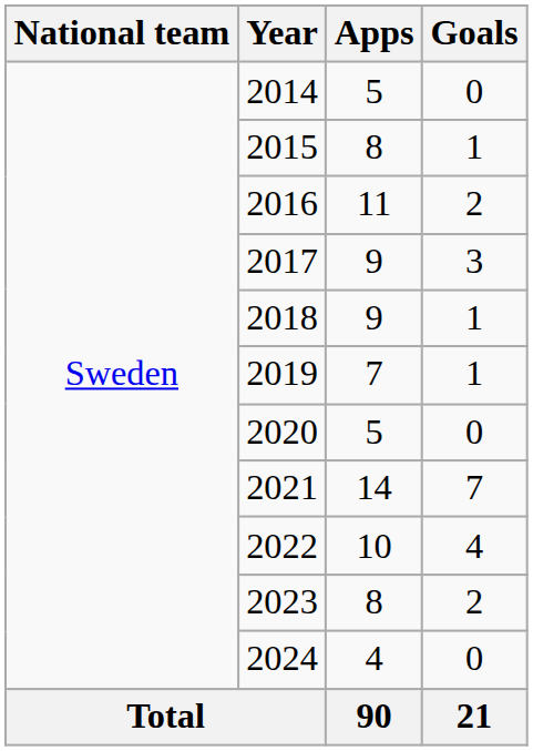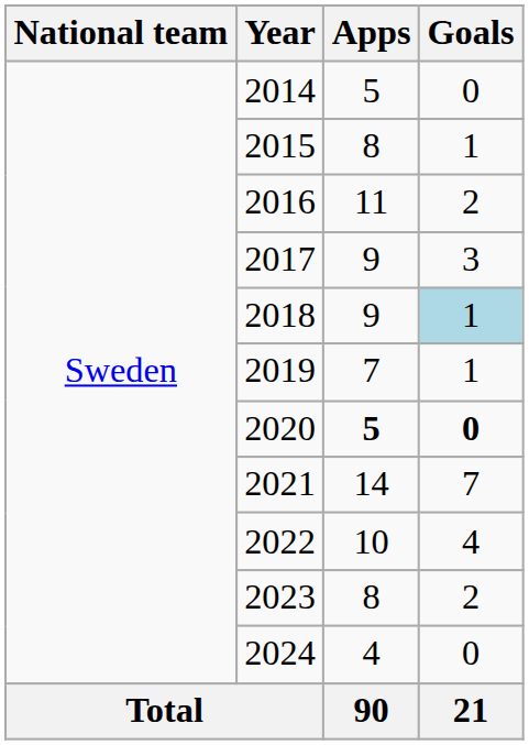2018 | Goals: no background -> lightblue background
2020 | Apps: normal -> bold
2020 | Goals: normal -> bold
